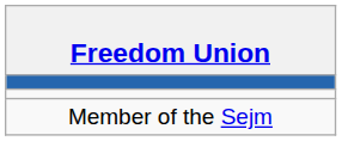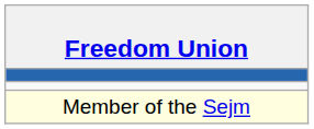Member of the Sejm | column 1: no background -> lightyellow background
